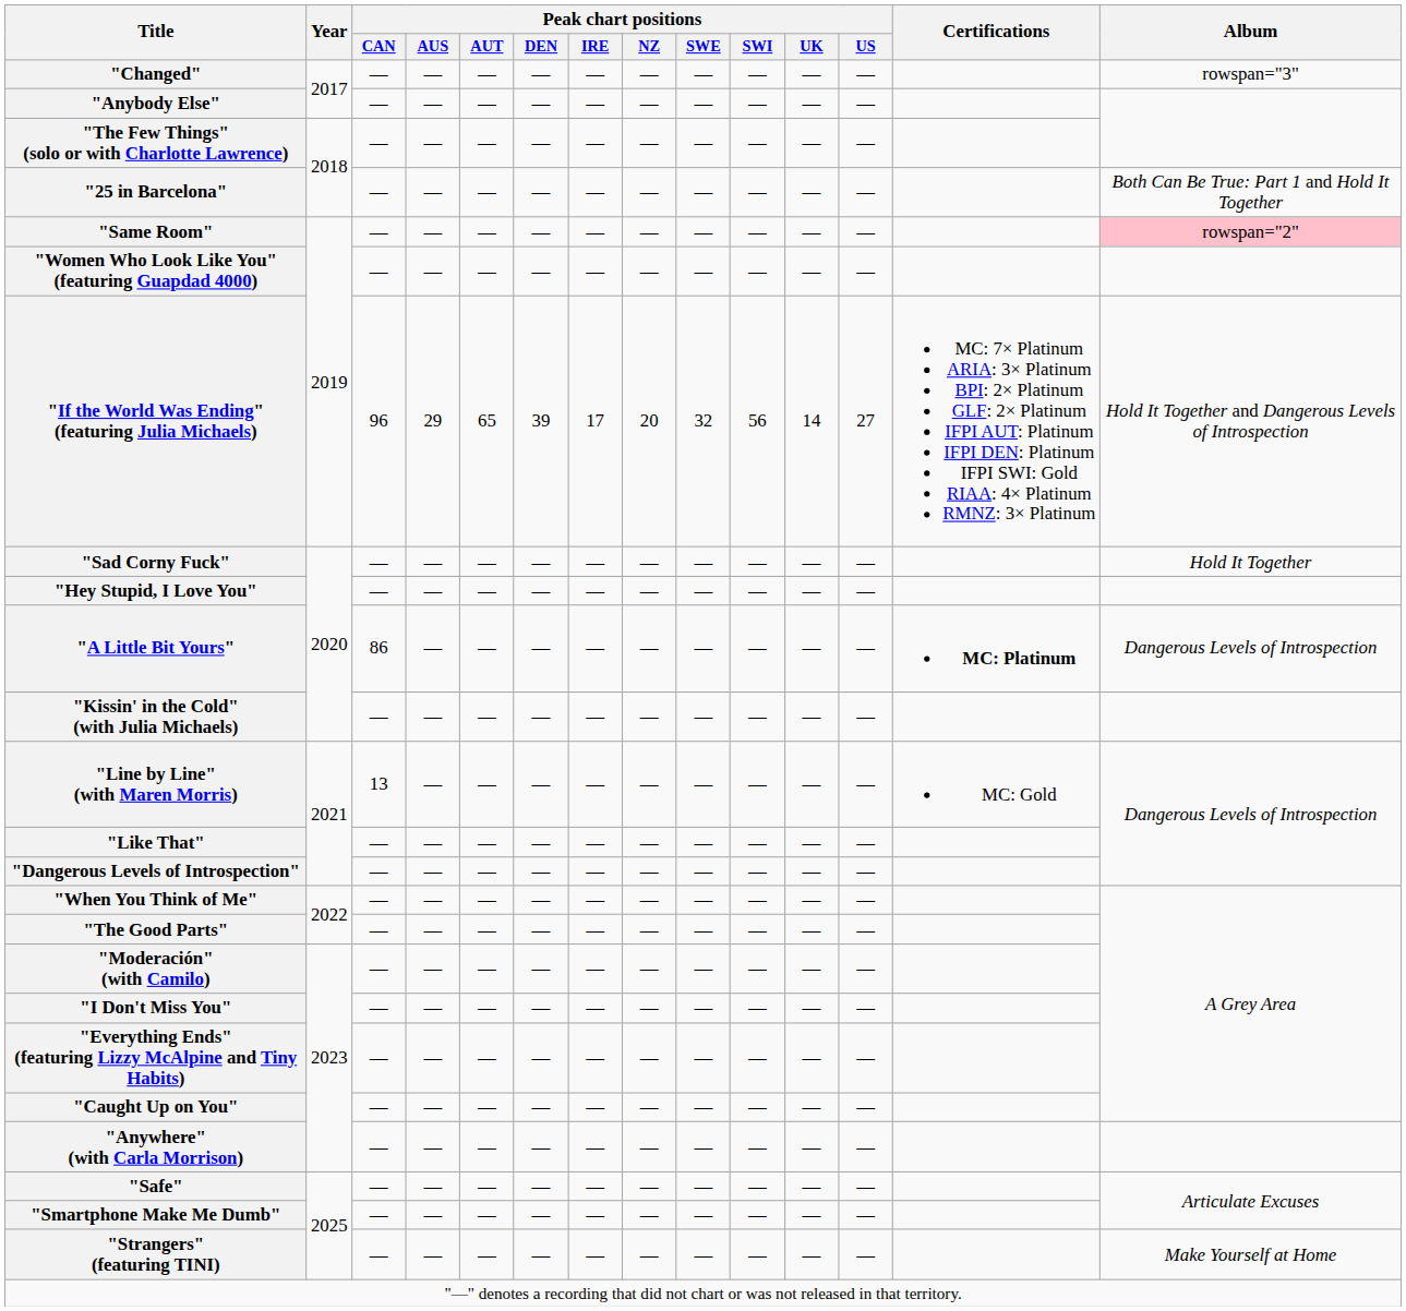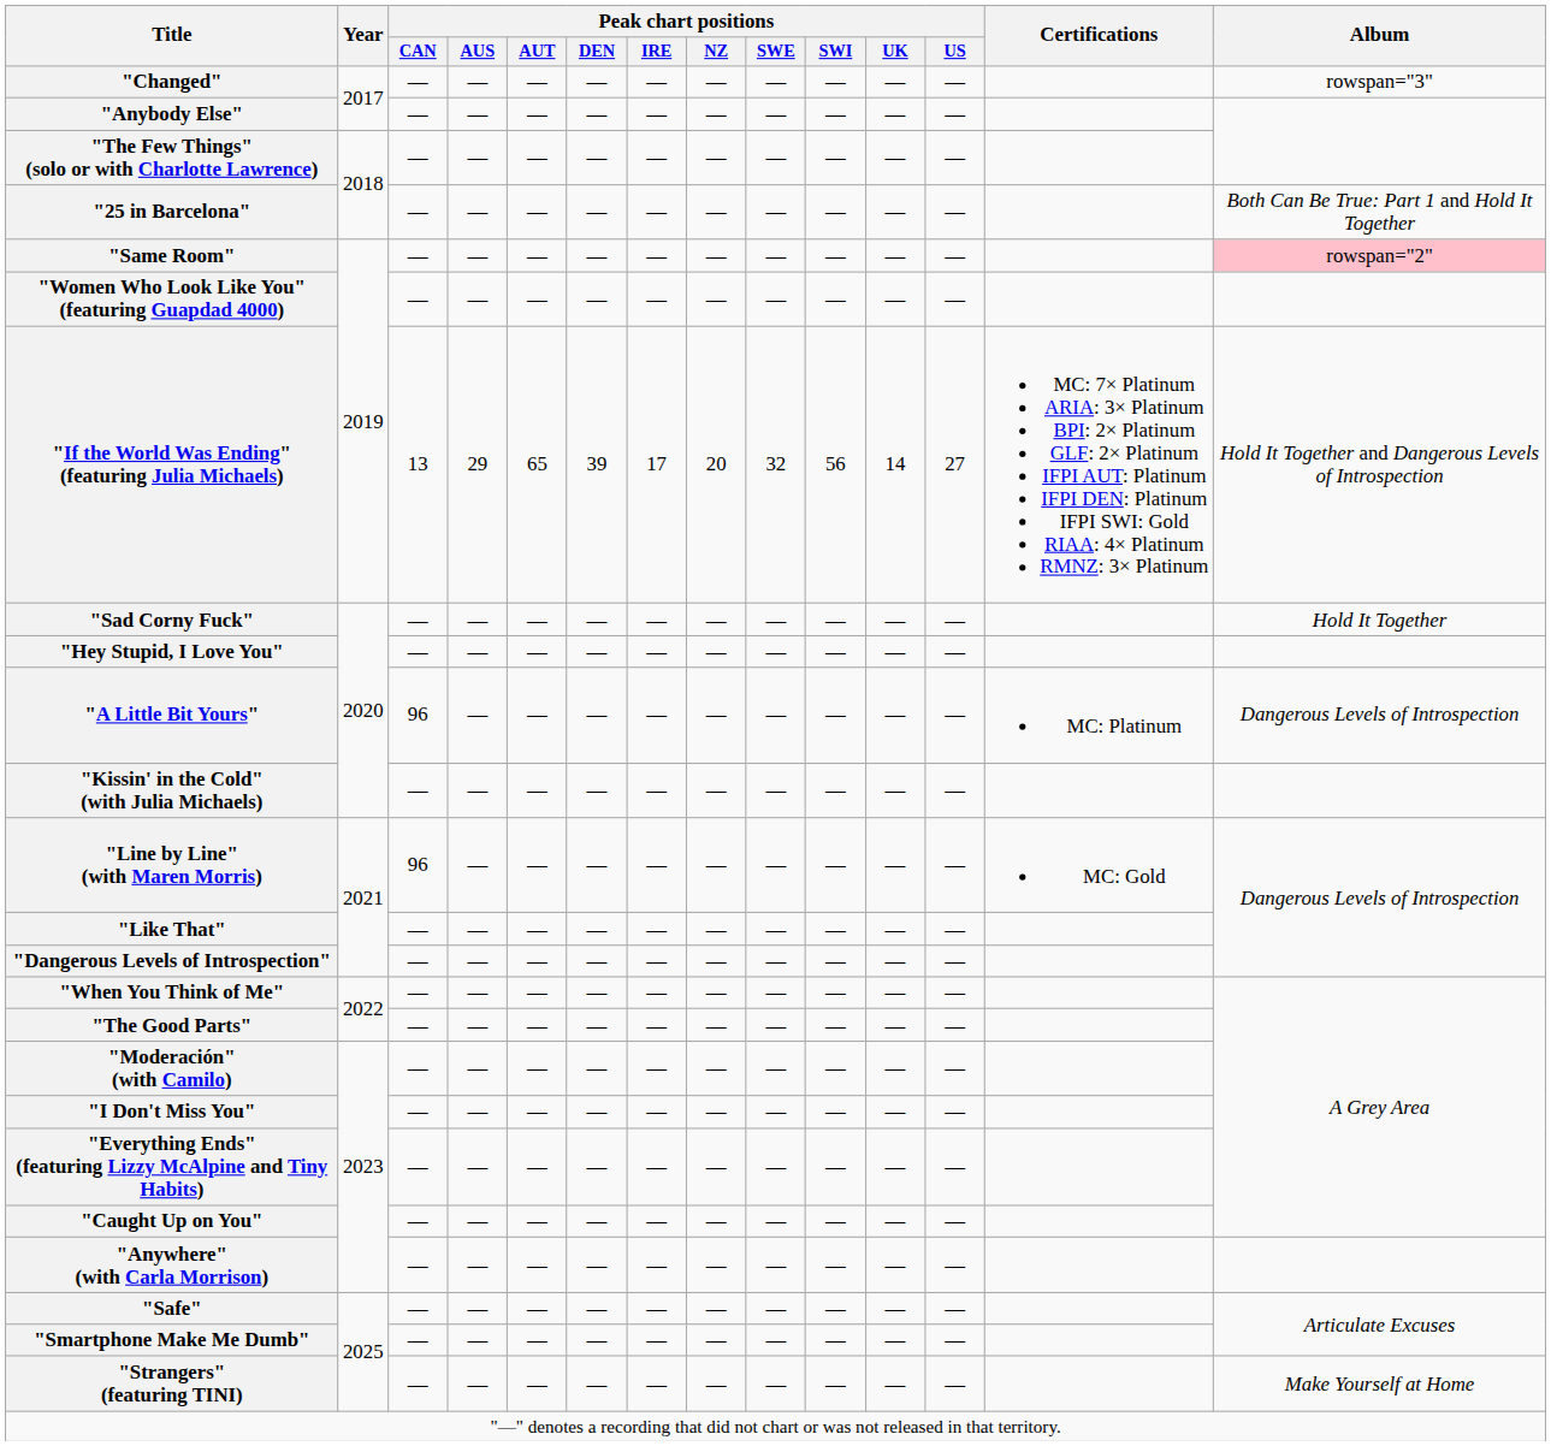"If the World Was Ending" (featuring Julia Michaels) | Peak chart positions / CAN: 96 -> 13
"A Little Bit Yours" | Peak chart positions / CAN: 86 -> 96
"A Little Bit Yours" | Certifications: bold -> normal
"Line by Line" (with Maren Morris) | Peak chart positions / CAN: 13 -> 96
